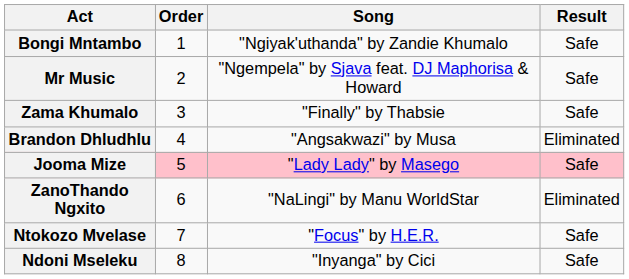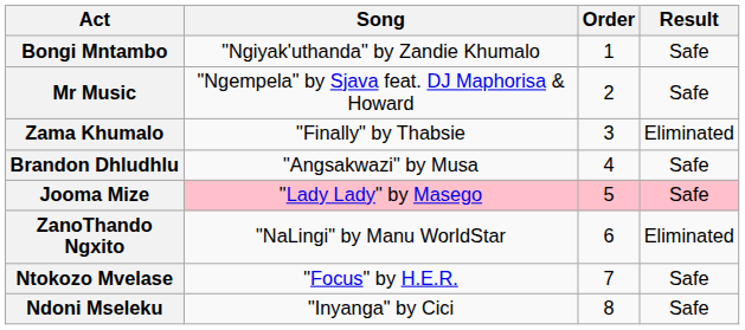columns swapped: Order <-> Song
Zama Khumalo | Result: Safe -> Eliminated
Brandon Dhludhlu | Result: Eliminated -> Safe
